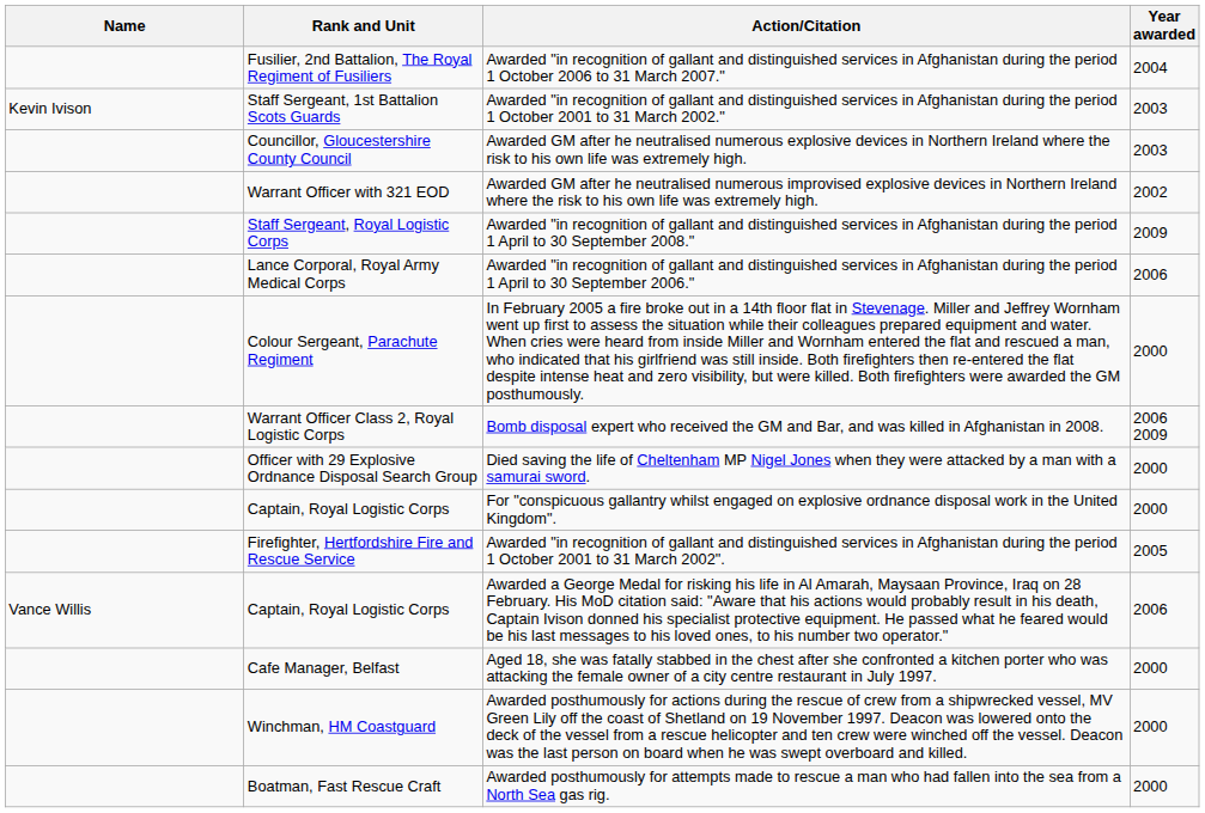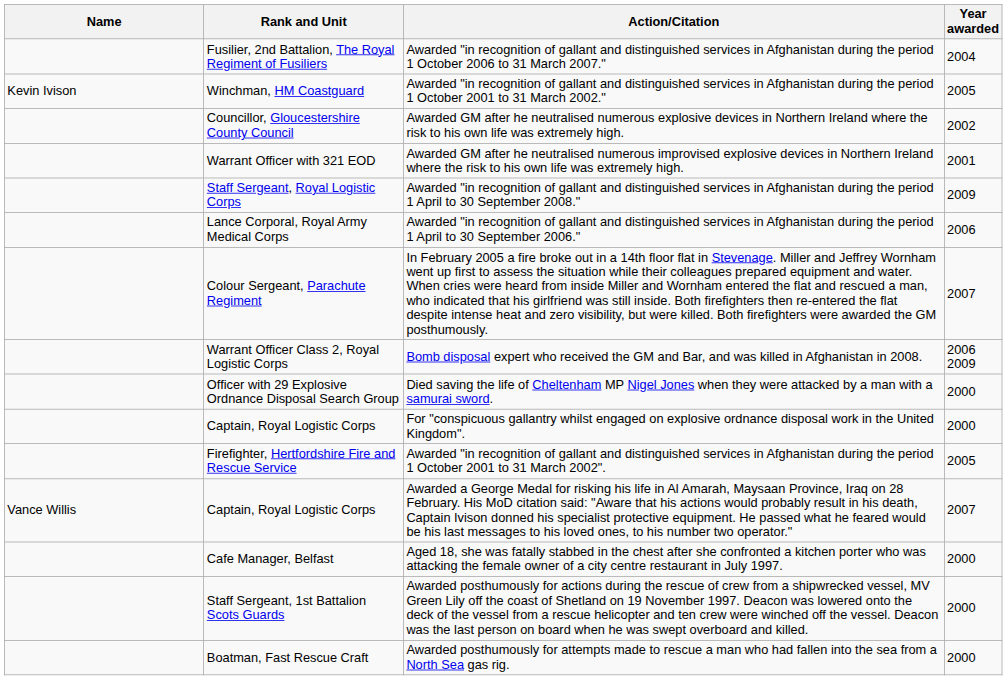row 3 | Rank and Unit: Staff Sergeant, 1st Battalion Scots Guards -> Winchman, HM Coastguard
row 3 | Year awarded: 2003 -> 2005
row 4 | Year awarded: 2003 -> 2002
row 5 | Year awarded: 2002 -> 2001
row 8 | Year awarded: 2000 -> 2007
row 13 | Year awarded: 2006 -> 2007
row 15 | Rank and Unit: Winchman, HM Coastguard -> Staff Sergeant, 1st Battalion Scots Guards
